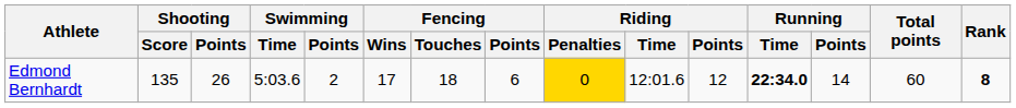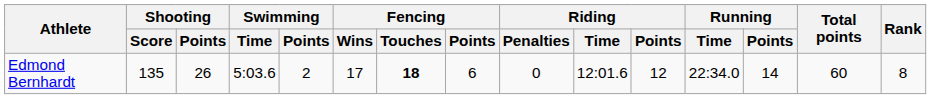Edmond Bernhardt | Fencing / Touches: normal -> bold
Edmond Bernhardt | Riding / Penalties: gold background -> no background
Edmond Bernhardt | Running / Time: bold -> normal
Edmond Bernhardt | Rank: bold -> normal
